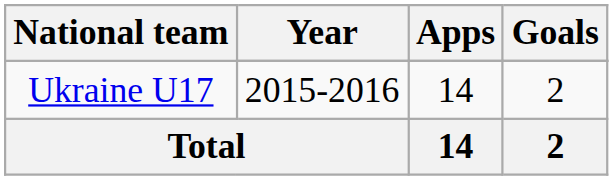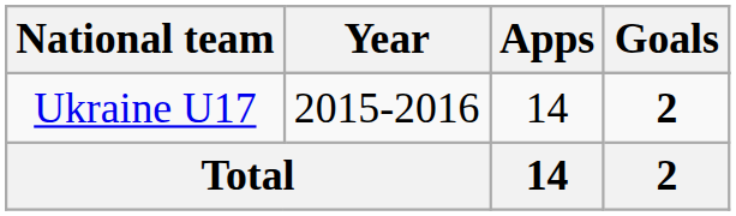2015-2016 | Goals: normal -> bold
